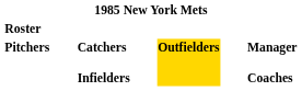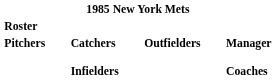Pitchers | column 3: gold background -> no background
